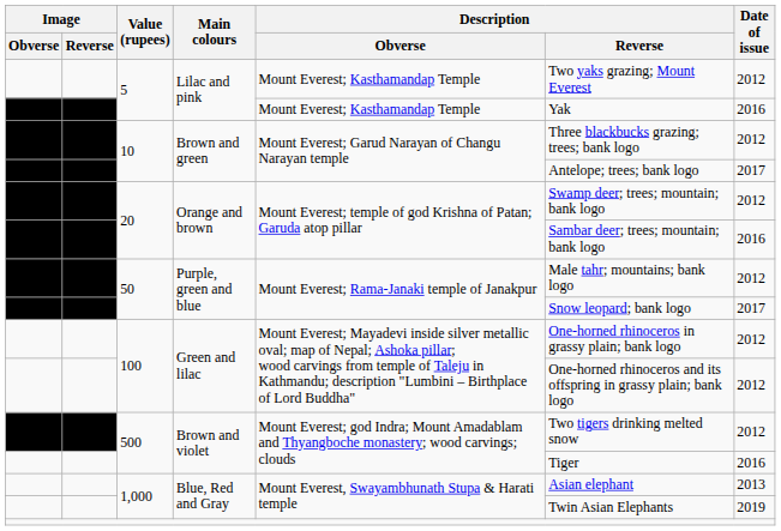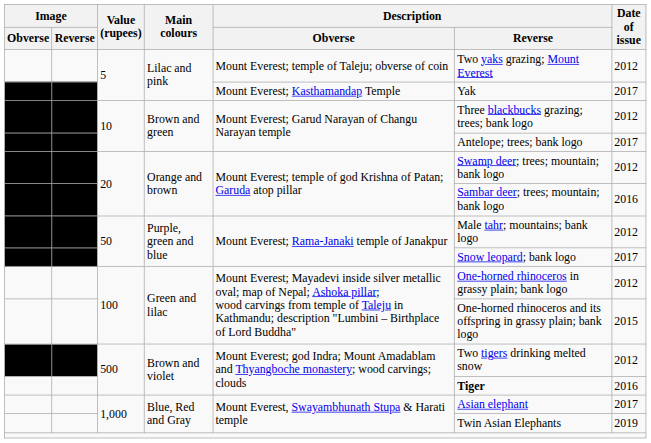row 3 | Description / Obverse: Mount Everest; Kasthamandap Temple -> Mount Everest; temple of Taleju; obverse of coin
row 4 | Date of issue: 2016 -> 2017
row 12 | Date of issue: 2012 -> 2015
row 14 | Description / Reverse: normal -> bold
row 15 | Date of issue: 2013 -> 2017
